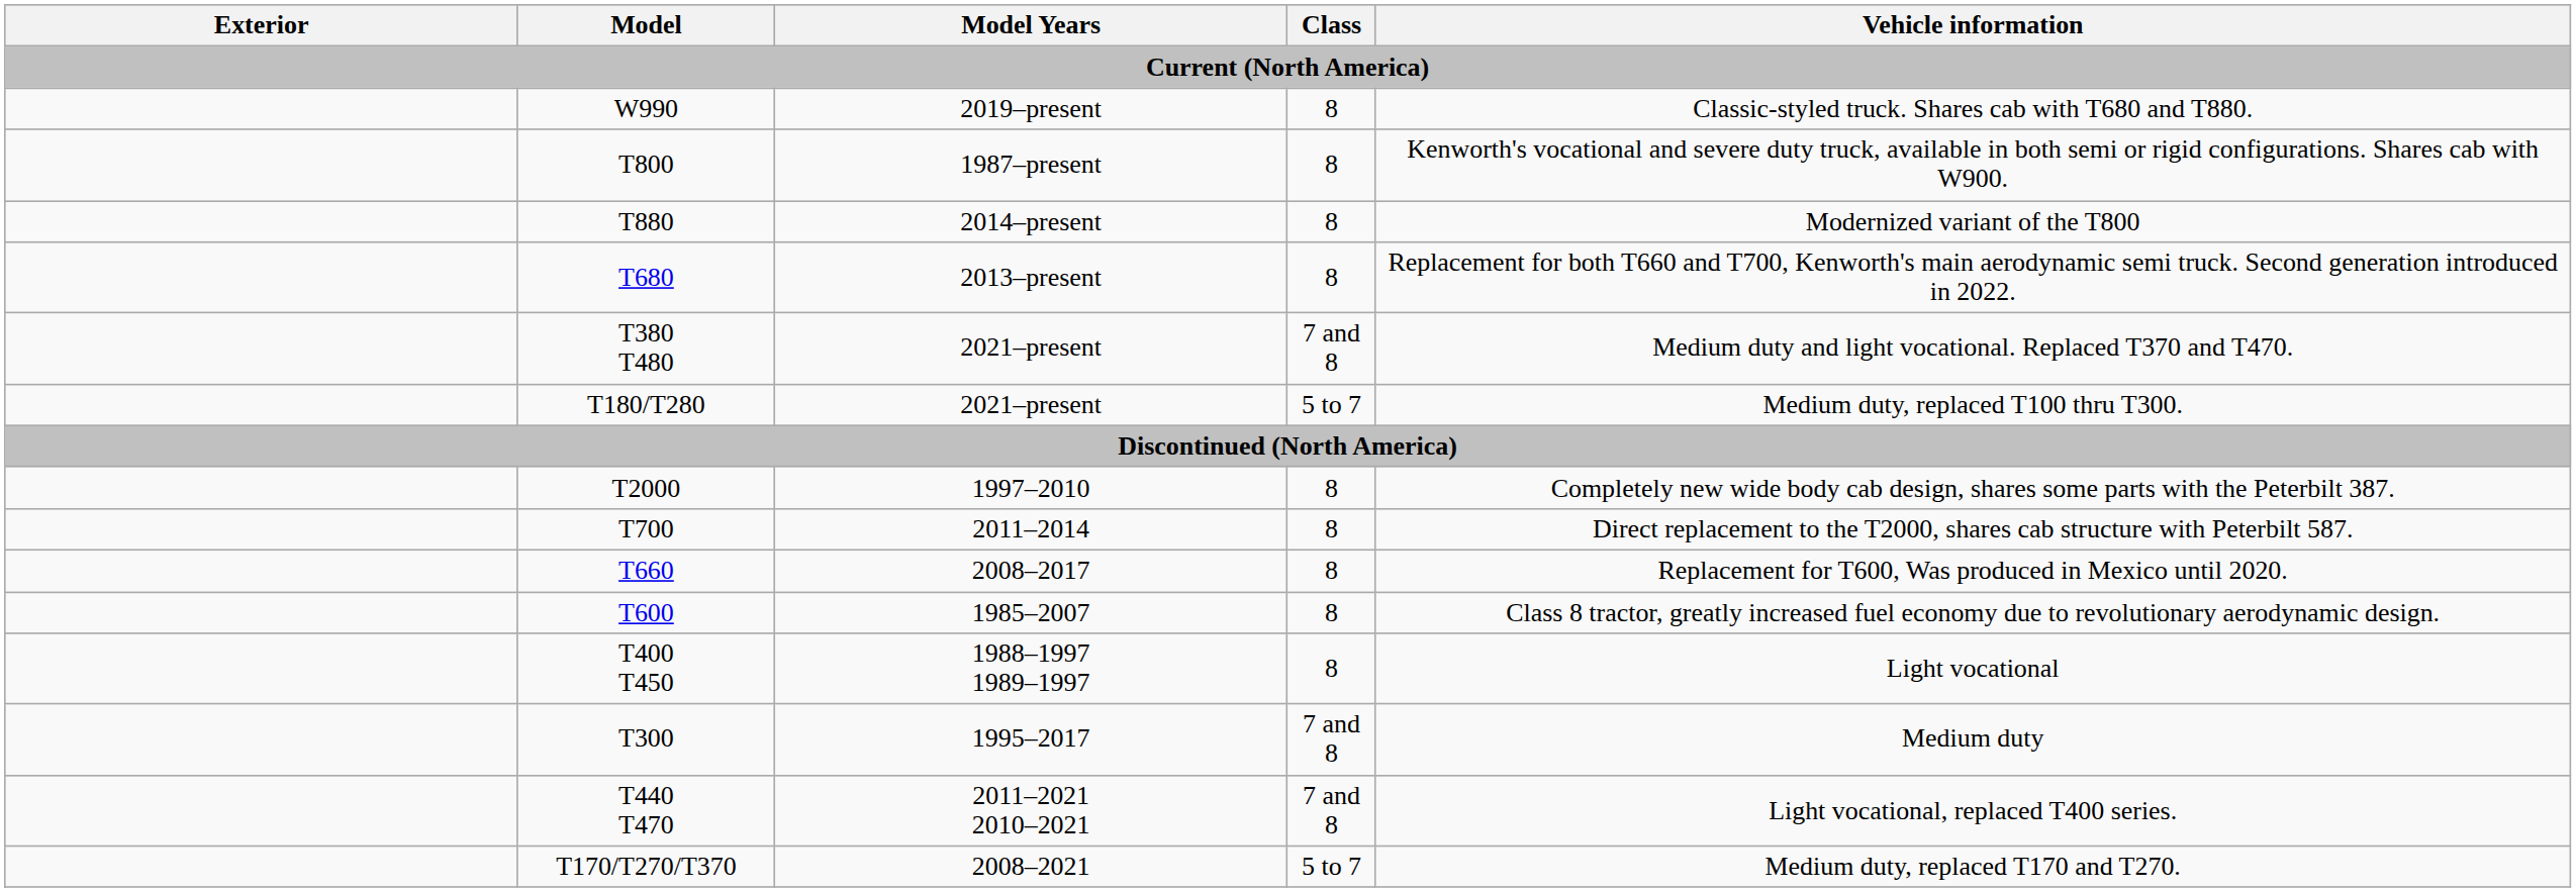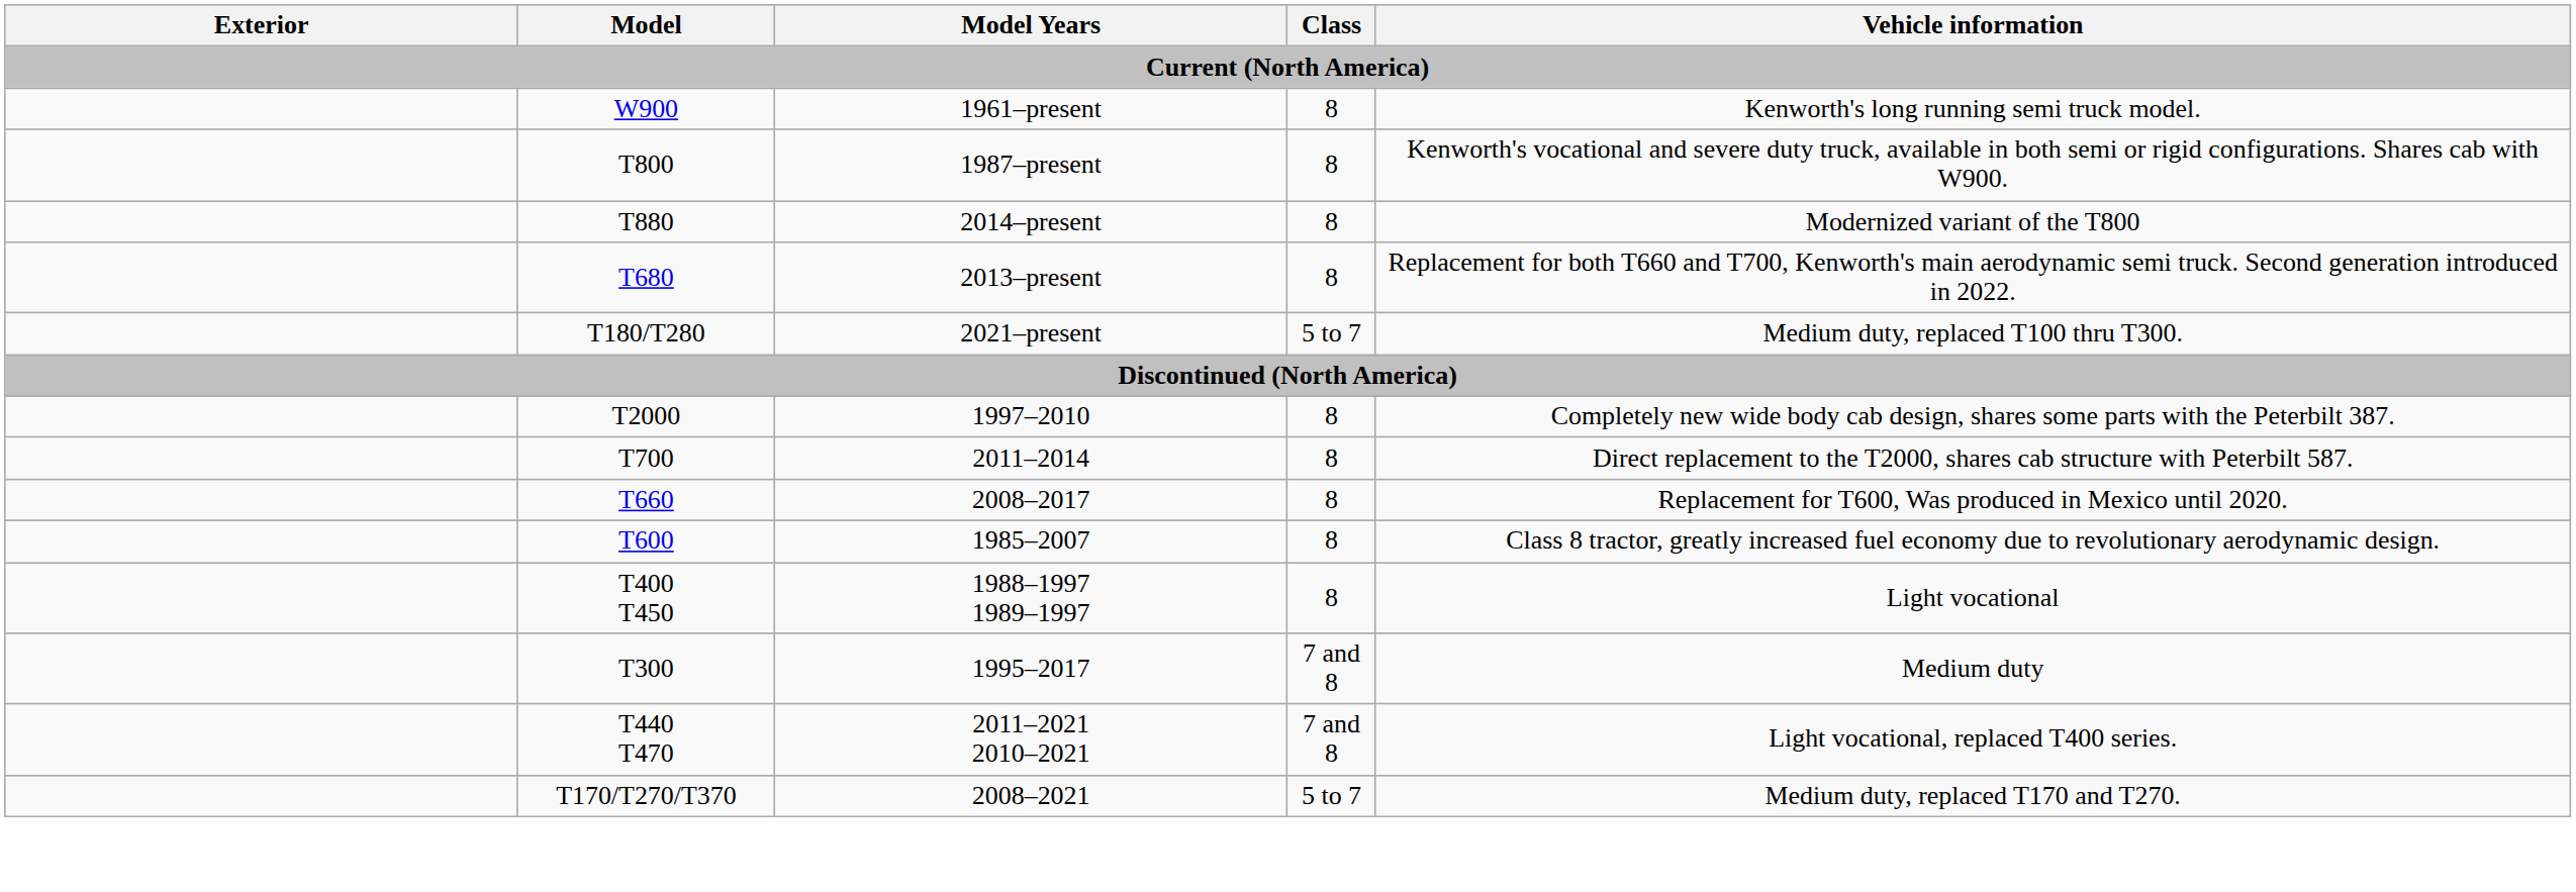+ row: W900 | 1961–present | 8 | Kenworth's long running semi truck model.
- row: W990 | 2019–present | 8 | Classic-styled truck. Shares cab with T680 and T880.
- row: T380 T480 | 2021–present | 7 and 8 | Medium duty and light vocational. Replaced T370 and T470.
